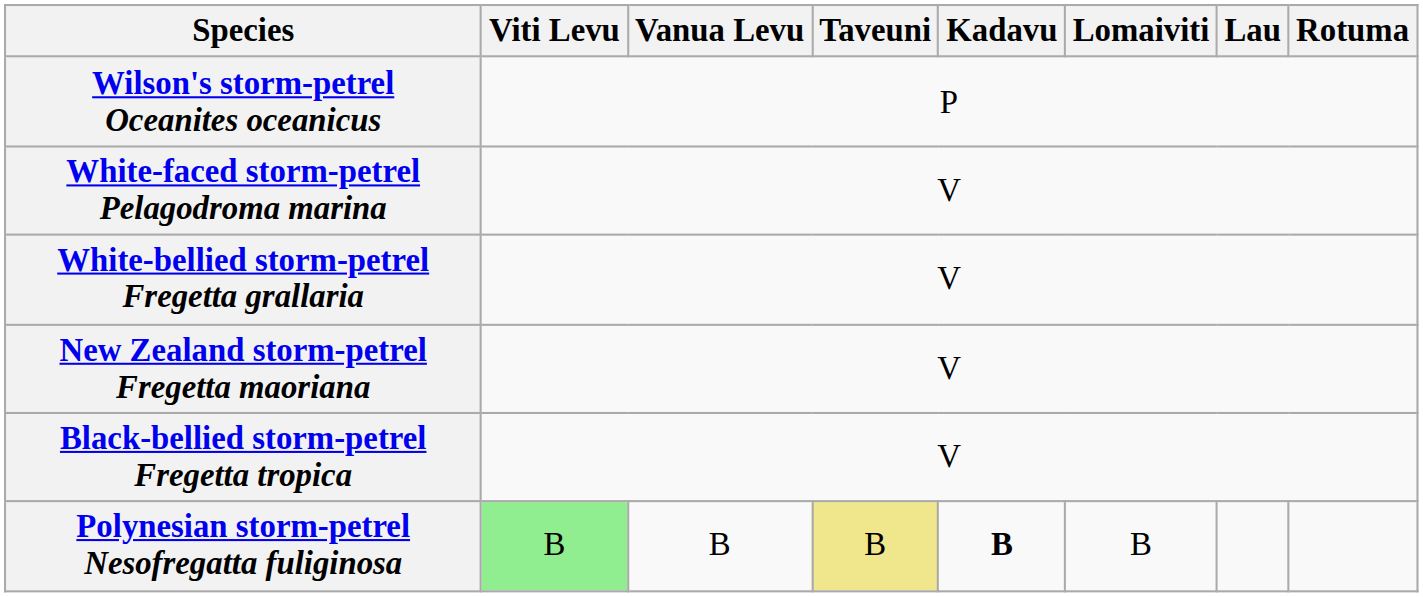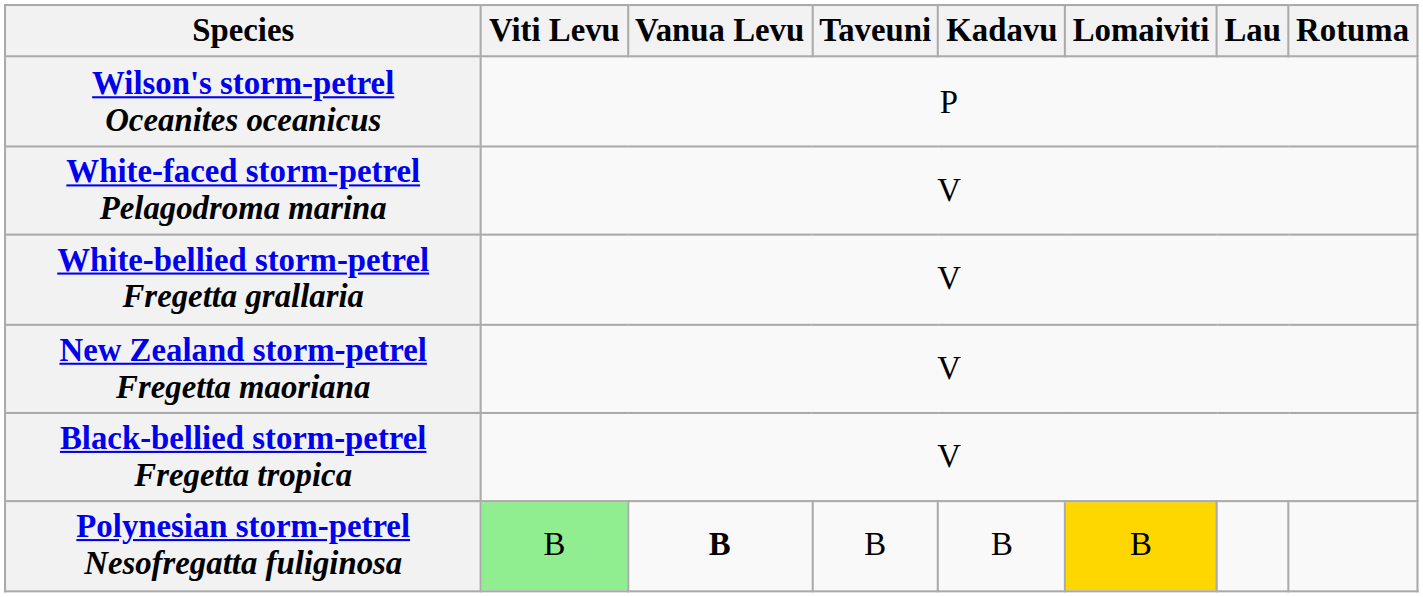Polynesian storm-petrel Nesofregatta fuliginosa | Vanua Levu: normal -> bold
Polynesian storm-petrel Nesofregatta fuliginosa | Taveuni: khaki background -> no background
Polynesian storm-petrel Nesofregatta fuliginosa | Kadavu: bold -> normal
Polynesian storm-petrel Nesofregatta fuliginosa | Lomaiviti: no background -> gold background
